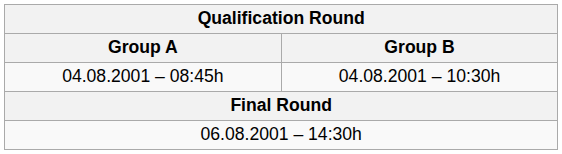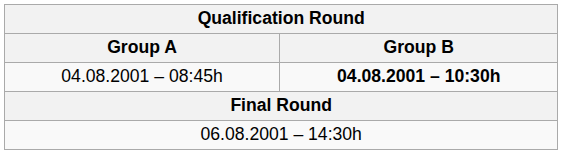04.08.2001 – 08:45h | Group B: normal -> bold
